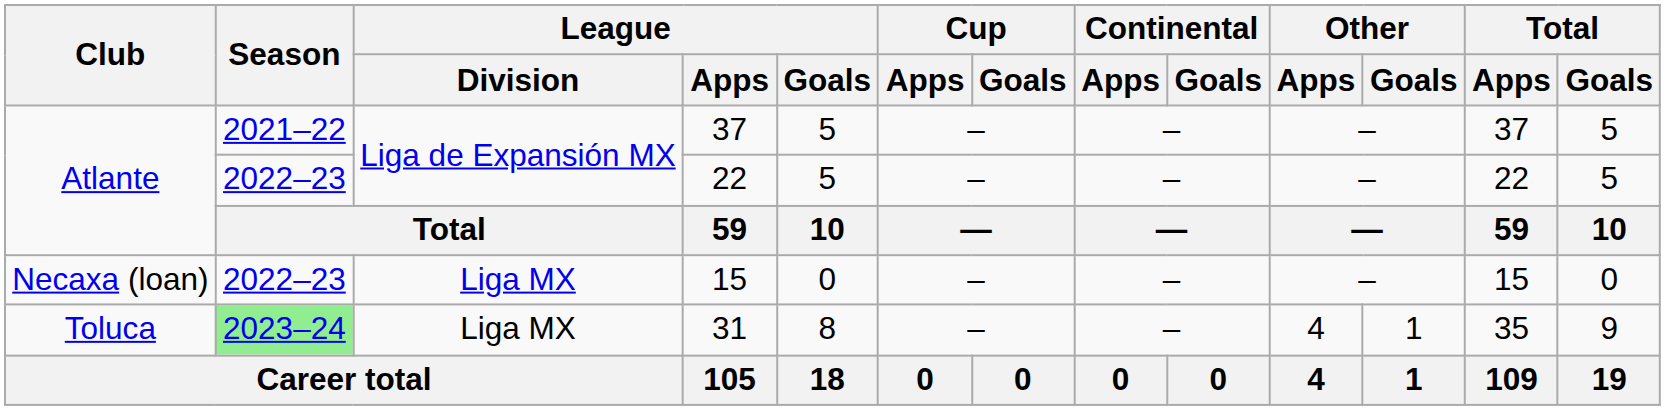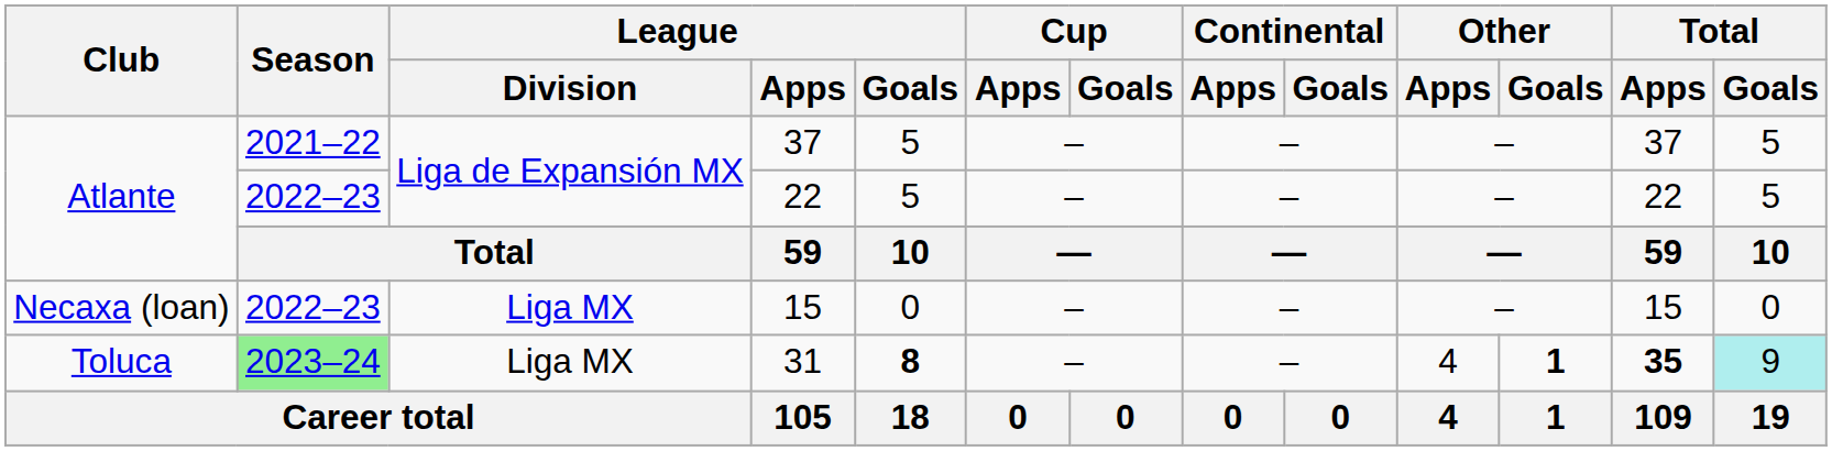31 | League / Goals: normal -> bold
31 | Other / Goals: normal -> bold
31 | Total / Apps: normal -> bold
31 | Total / Goals: no background -> paleturquoise background
